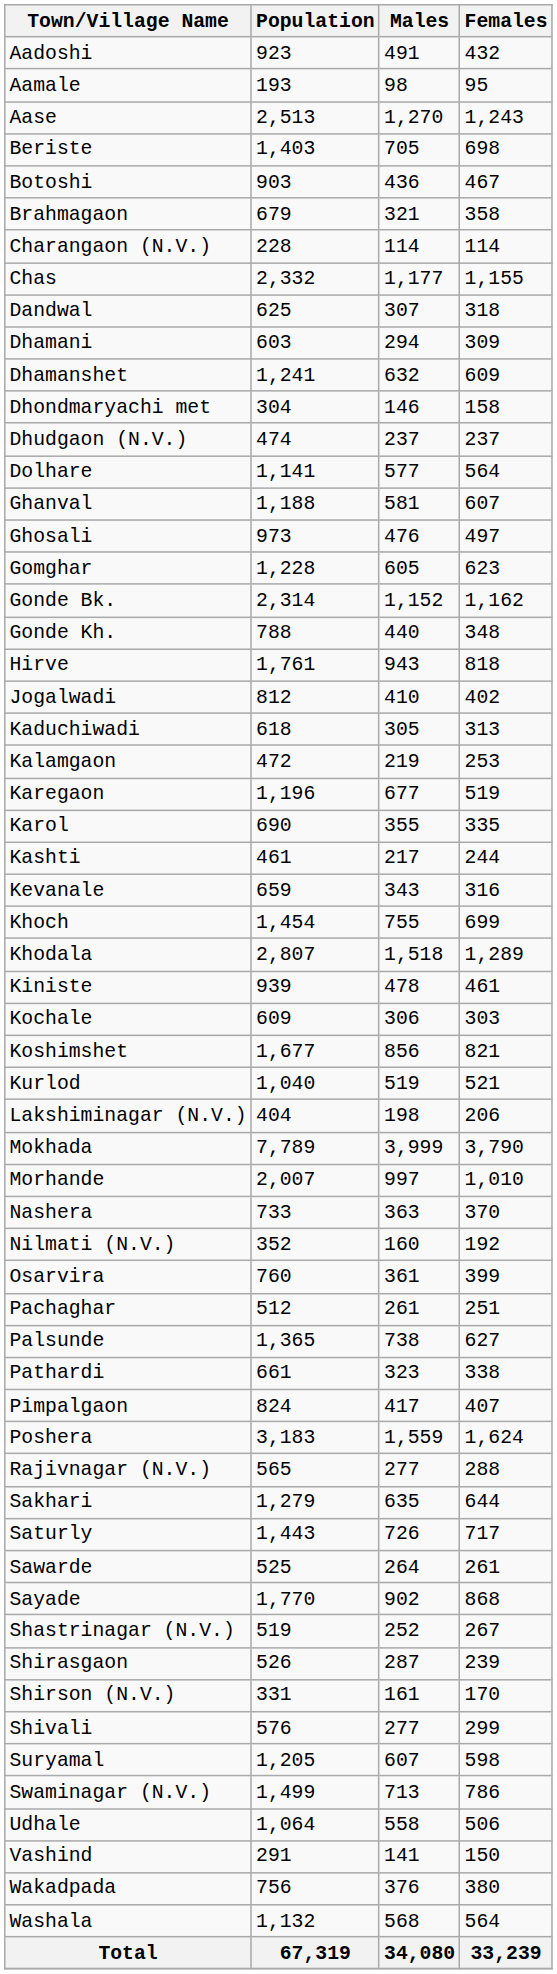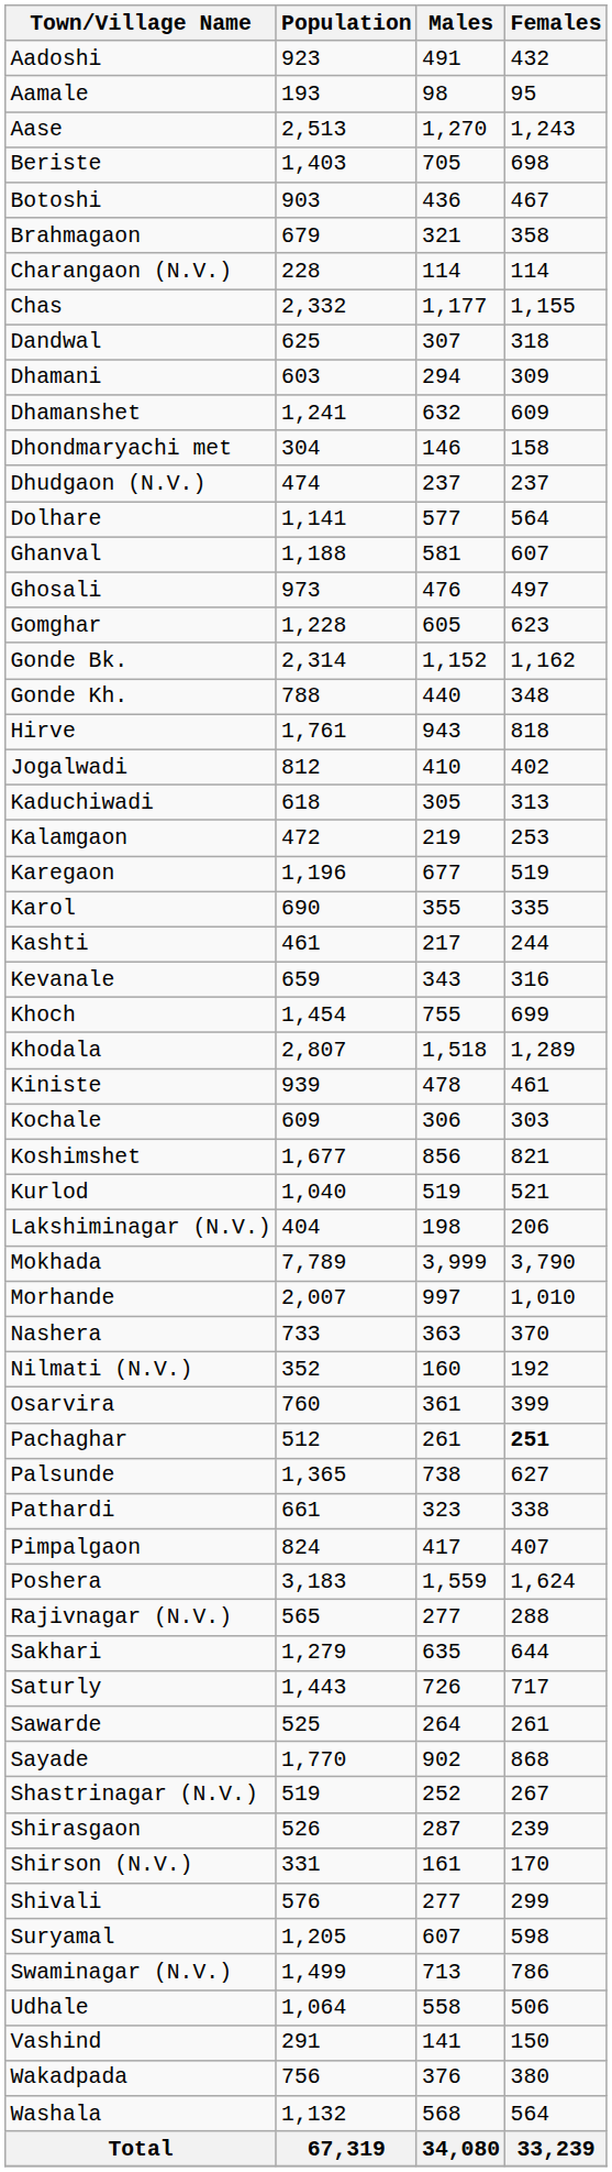Pachaghar | Females: normal -> bold
